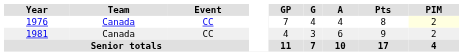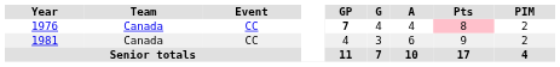1976 | GP: normal -> bold
1976 | Pts: no background -> pink background
1976 | PIM: lightyellow background -> no background
